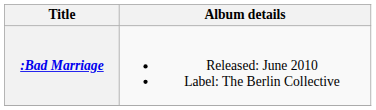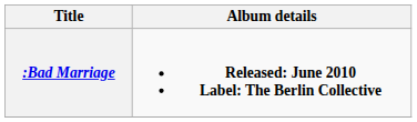:Bad Marriage | Album details: normal -> bold
